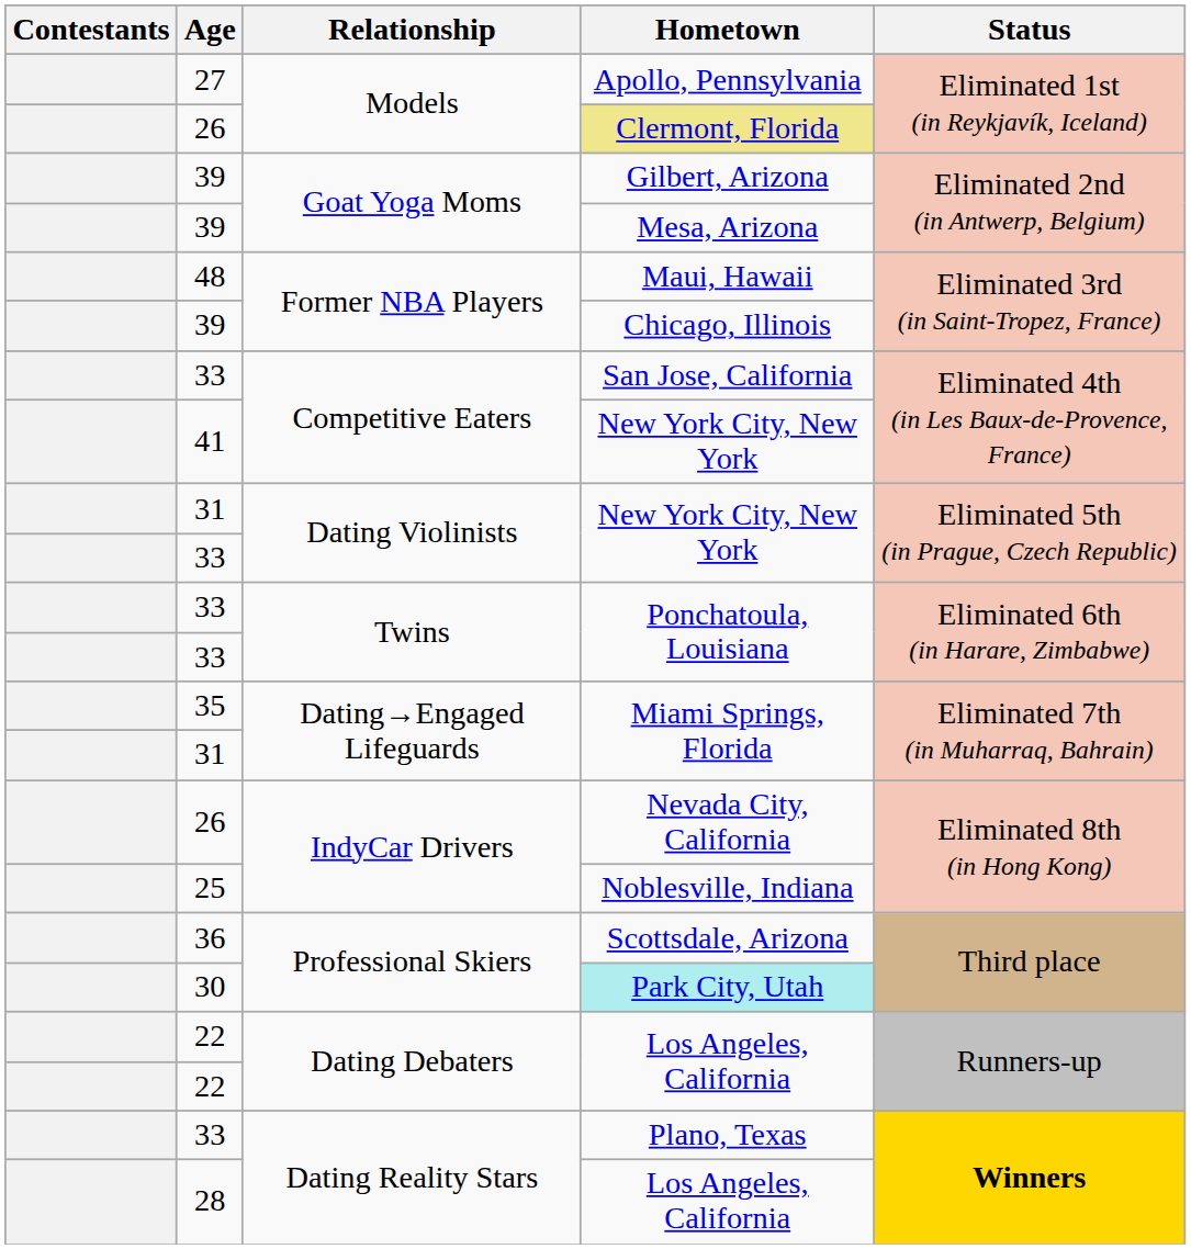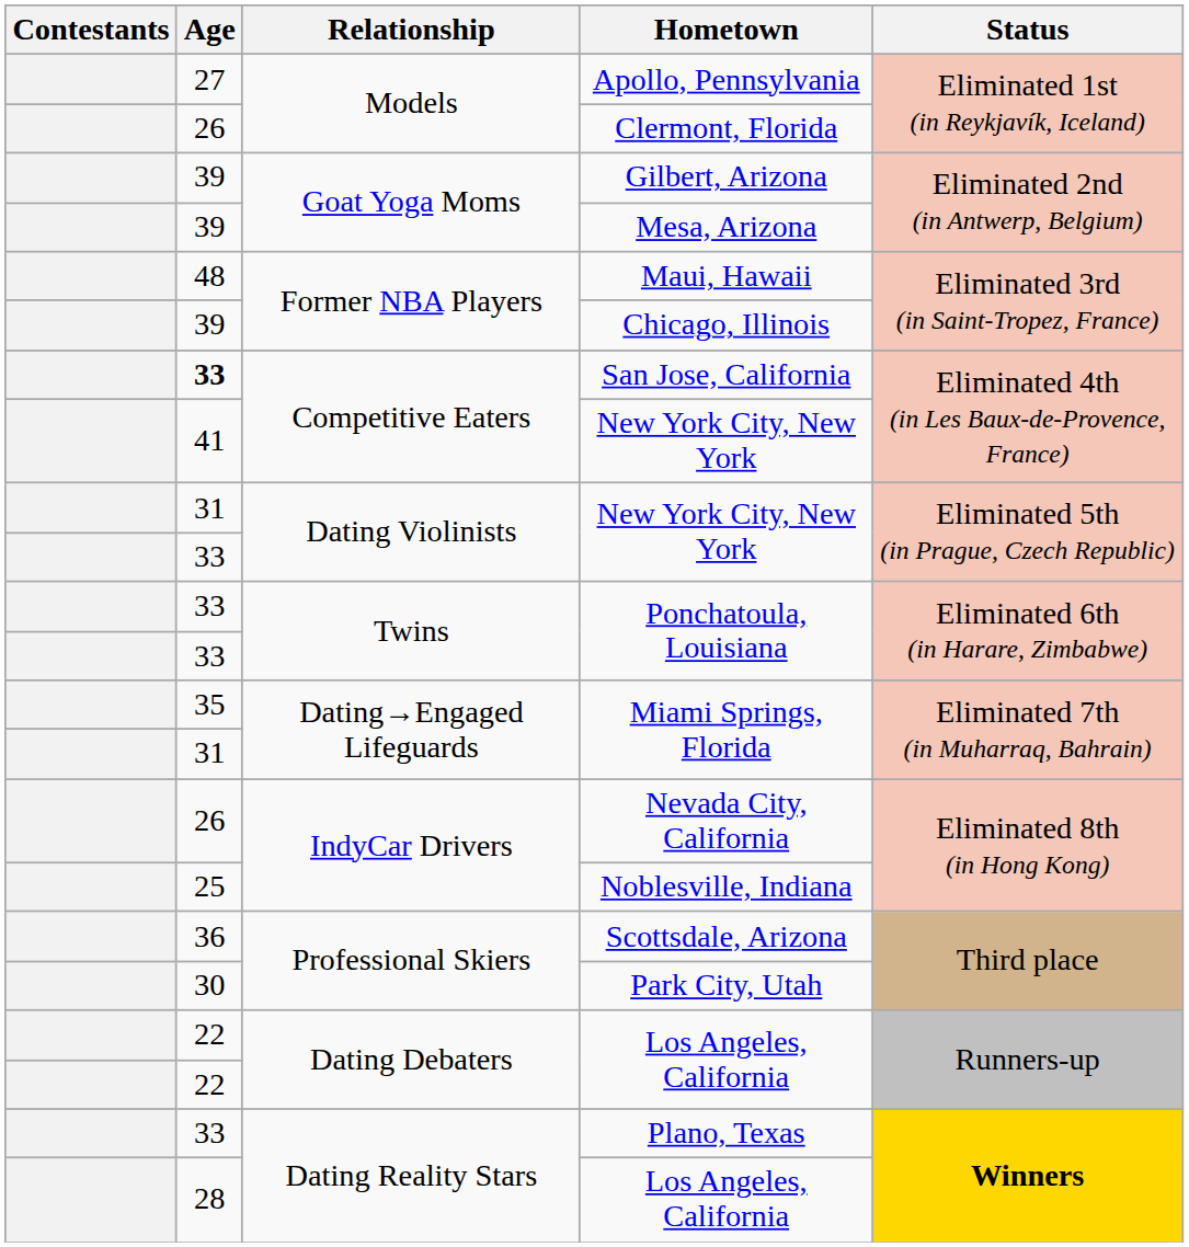Clermont, Florida | Hometown: khaki background -> no background
San Jose, California | Age: normal -> bold
Park City, Utah | Hometown: paleturquoise background -> no background
